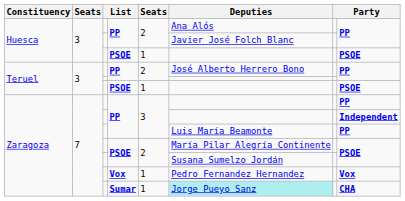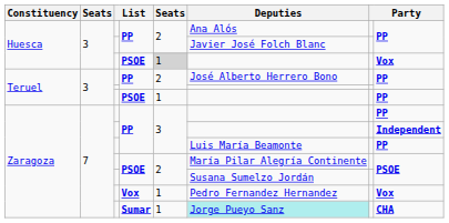Huesca / PSOE | column 5: no background -> lightgrey background
Huesca / PSOE | column 8: PSOE -> Vox
Teruel / PSOE | column 8: PSOE -> PP
